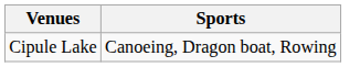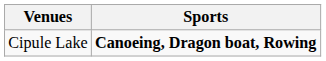Cipule Lake | Sports: normal -> bold
